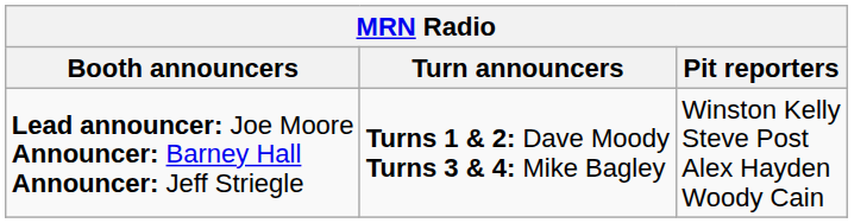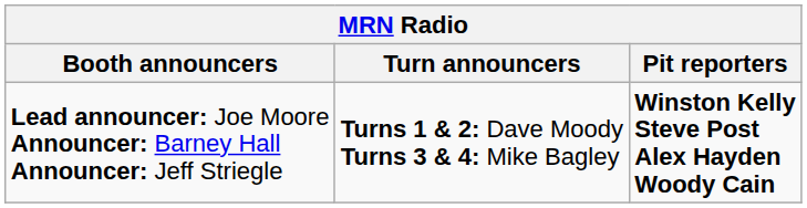row 3 | Pit reporters: normal -> bold
